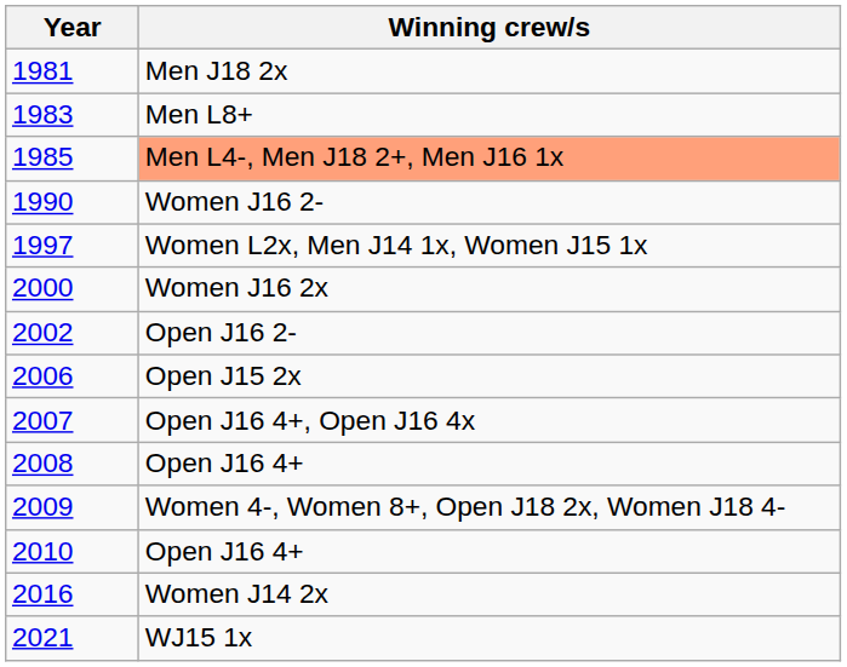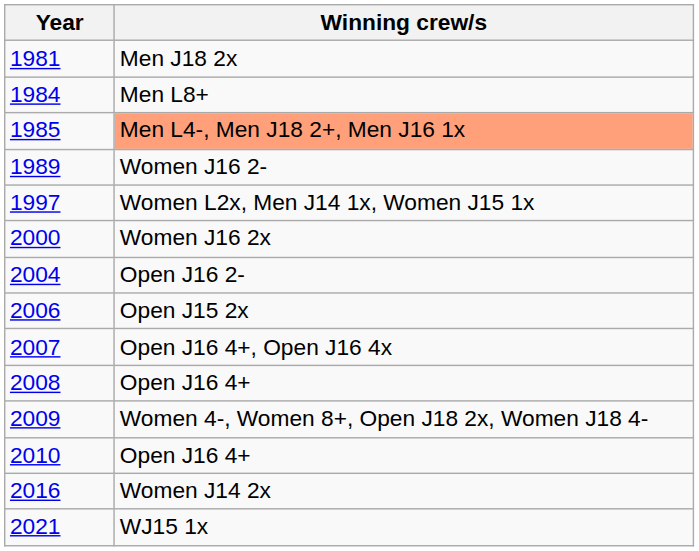row 3 | Year: 1983 -> 1984
row 5 | Year: 1990 -> 1989
row 8 | Year: 2002 -> 2004
